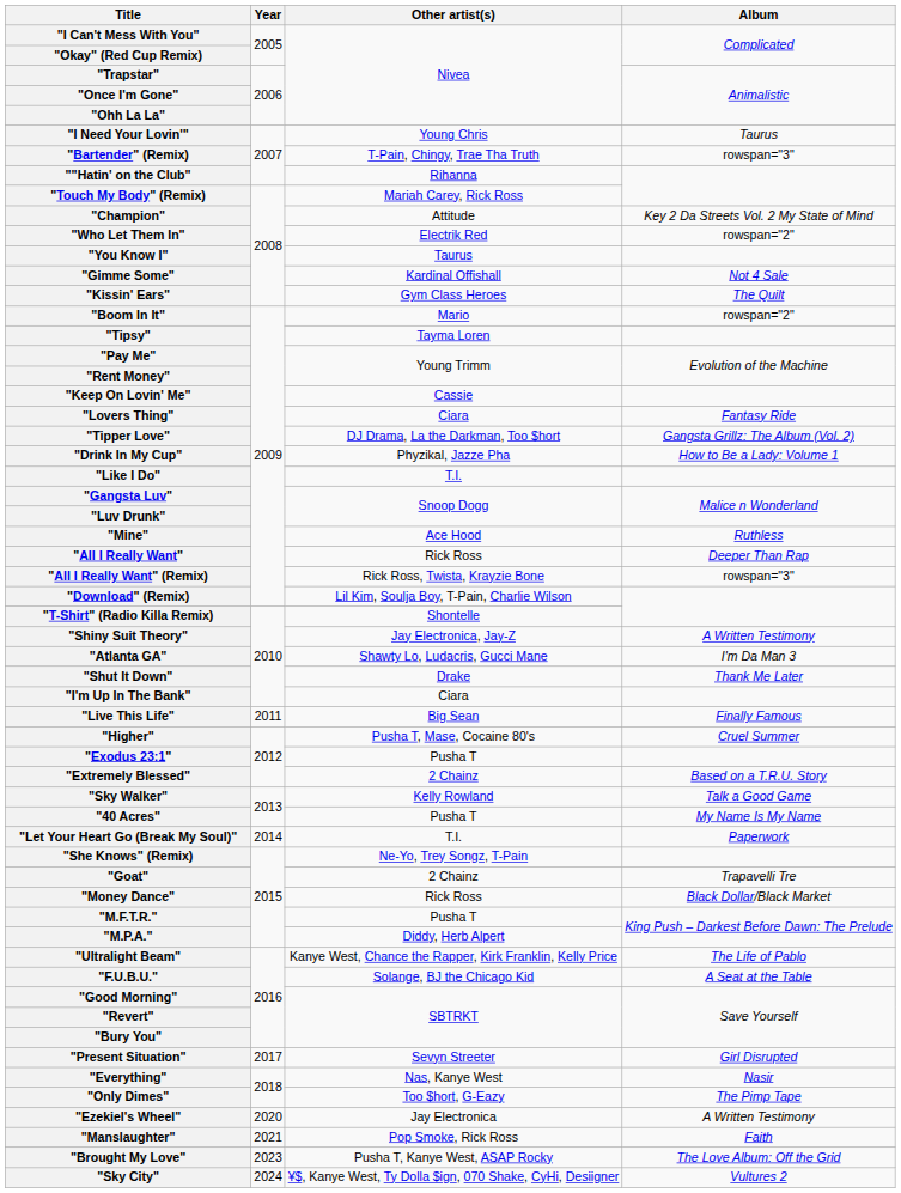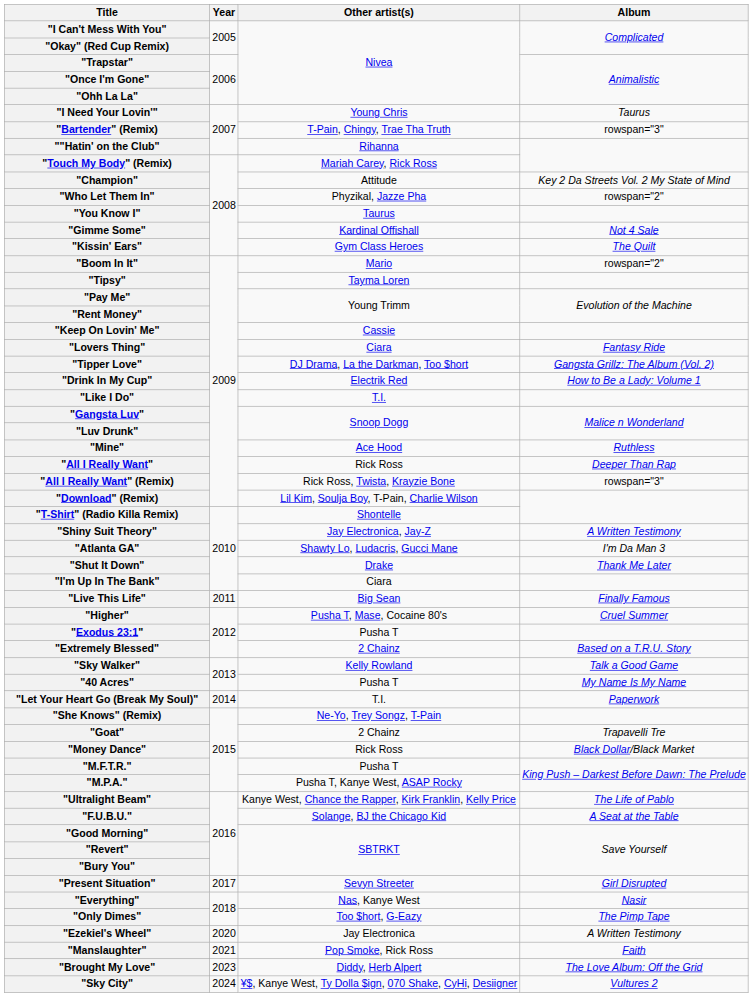"Who Let Them In" | Other artist(s): Electrik Red -> Phyzikal, Jazze Pha
"Drink In My Cup" | Other artist(s): Phyzikal, Jazze Pha -> Electrik Red
"M.P.A." | Other artist(s): Diddy, Herb Alpert -> Pusha T, Kanye West, ASAP Rocky
"Brought My Love" | Other artist(s): Pusha T, Kanye West, ASAP Rocky -> Diddy, Herb Alpert
